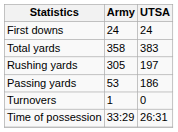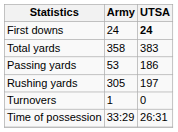First downs | UTSA: normal -> bold
rows swapped: Rushing yards <-> Passing yards
